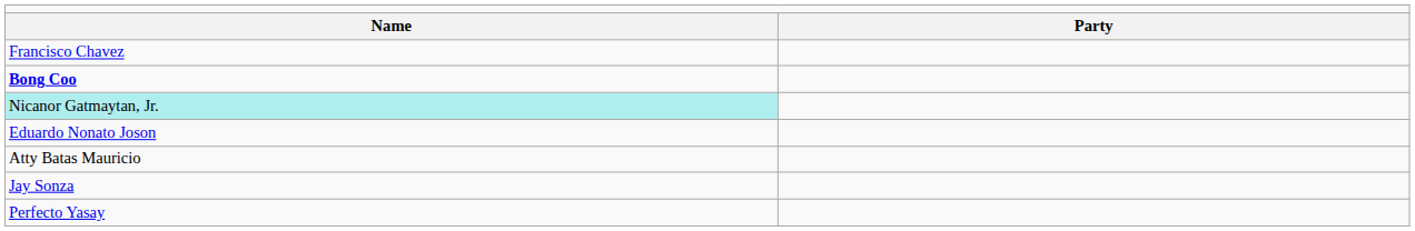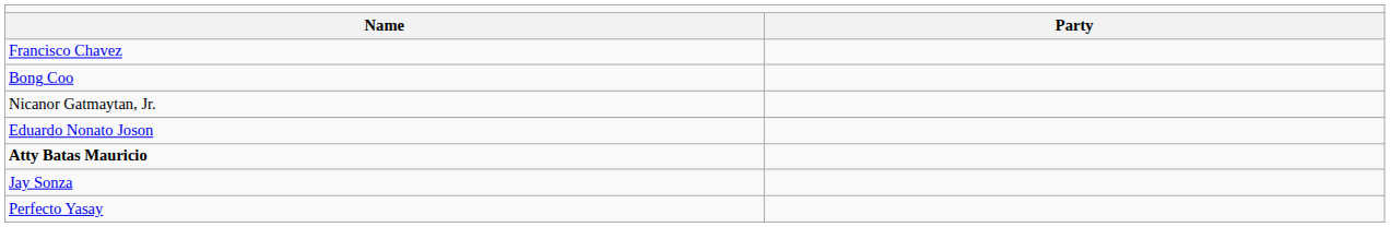Bong Coo | column 1: bold -> normal
Nicanor Gatmaytan, Jr. | column 1: paleturquoise background -> no background
Atty Batas Mauricio | column 1: normal -> bold
